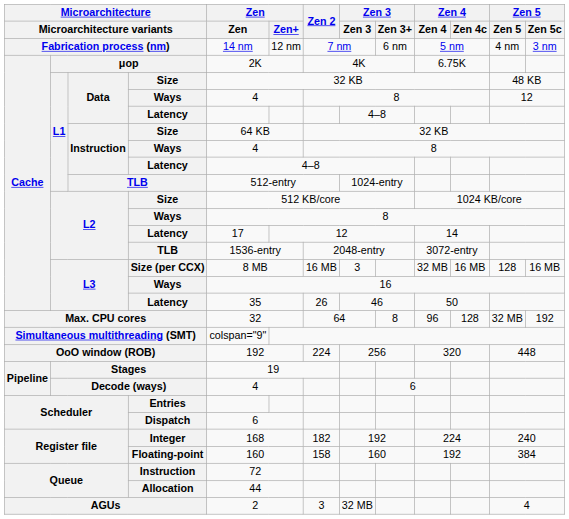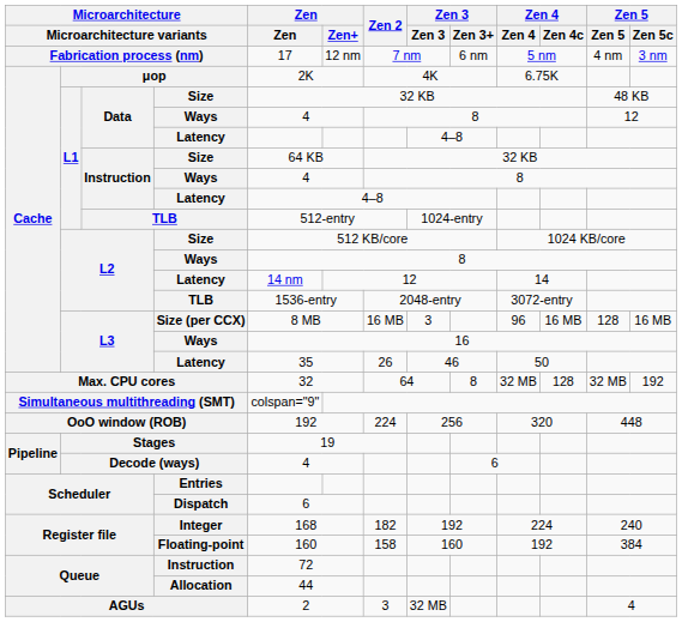Fabrication process (nm) | Zen: 14 nm -> 17
L2 / Latency | Zen: 17 -> 14 nm
Size (per CCX) | Zen 4: 32 MB -> 96
Max. CPU cores | Zen 4: 96 -> 32 MB
